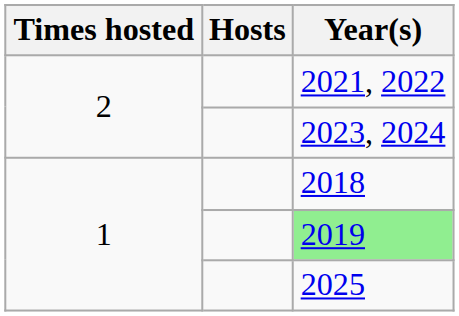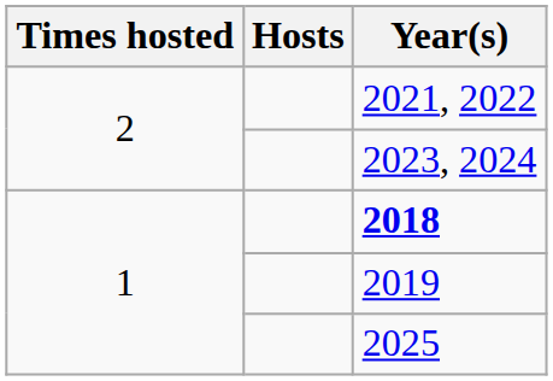2018 | Year(s): normal -> bold
2019 | Year(s): lightgreen background -> no background
